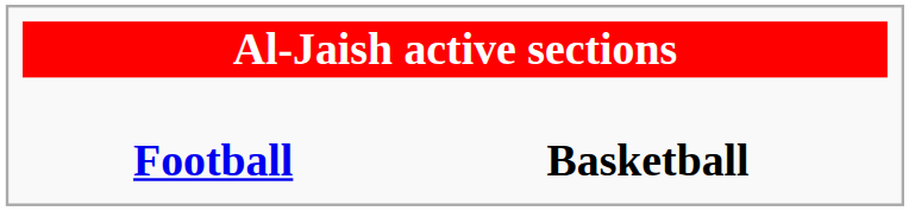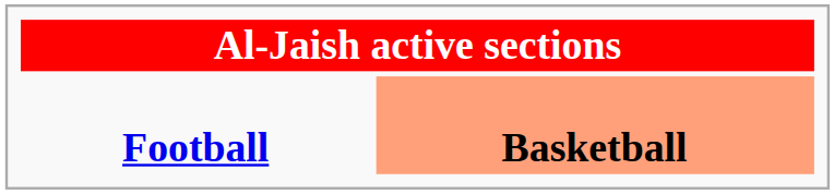Football | column 2: no background -> lightsalmon background
